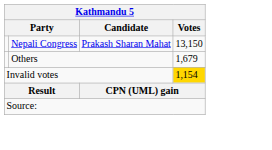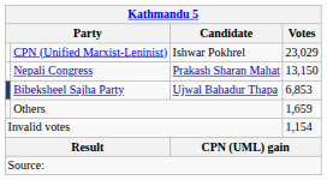+ row: CPN (Unified Marxist-Leninist) | Ishwar Pokhrel | 23,029
+ row: Bibeksheel Sajha Party | Ujwal Bahadur Thapa | 6,853
Others | Votes: 1,679 -> 1,659
Invalid votes | Votes: gold background -> no background
